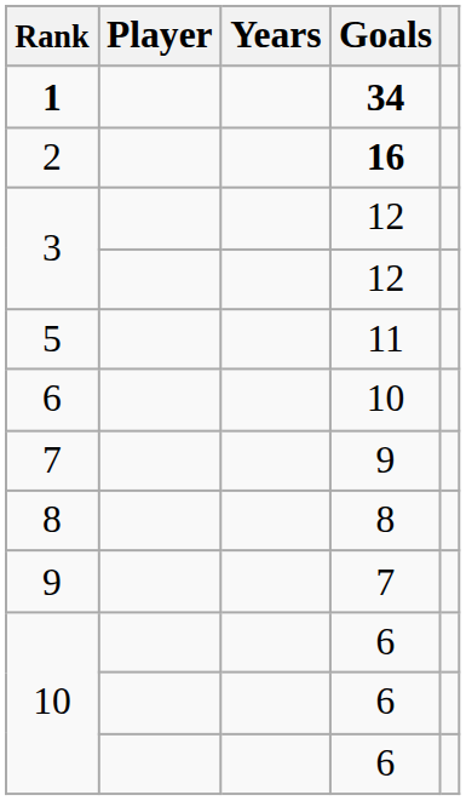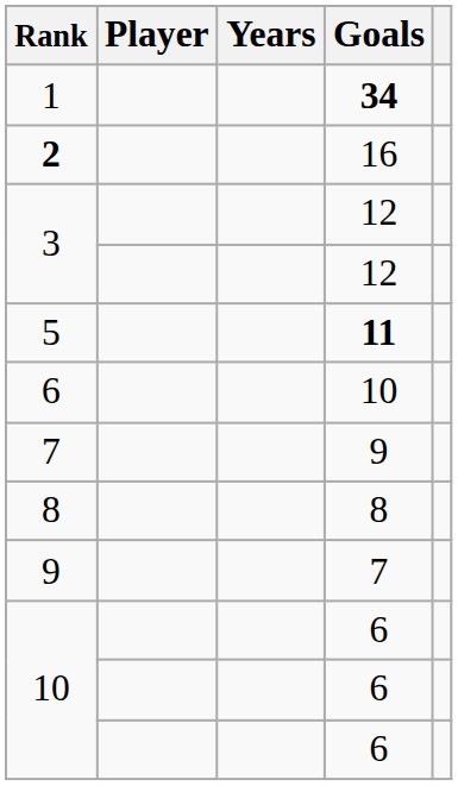1 | Rank: bold -> normal
2 | Rank: normal -> bold
2 | Goals: bold -> normal
5 | Goals: normal -> bold
